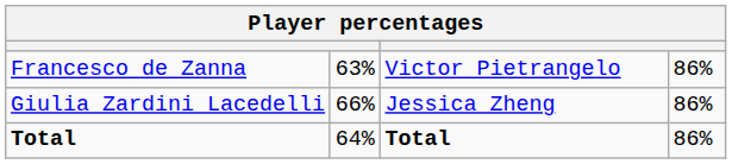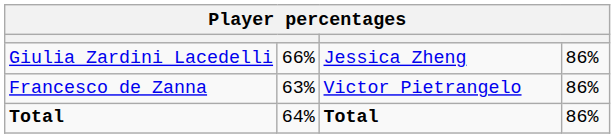rows swapped: Giulia Zardini Lacedelli <-> Francesco de Zanna
